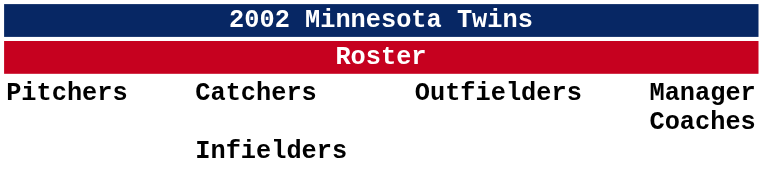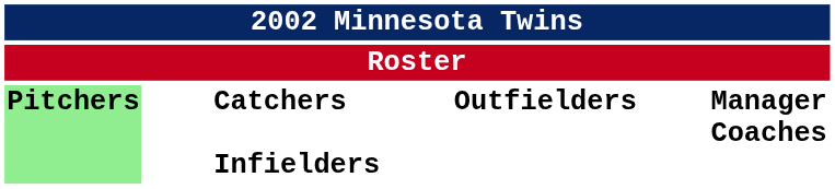Pitchers | column 1: no background -> lightgreen background
